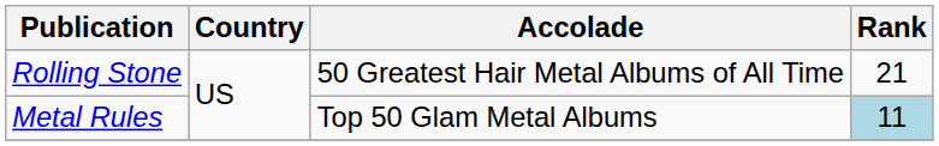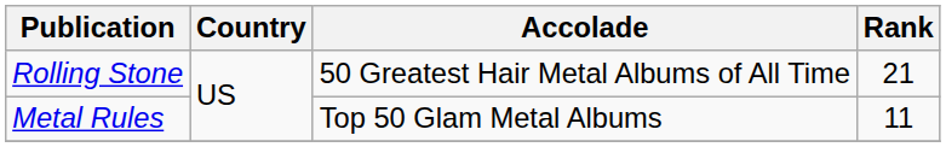Metal Rules | Rank: lightblue background -> no background
